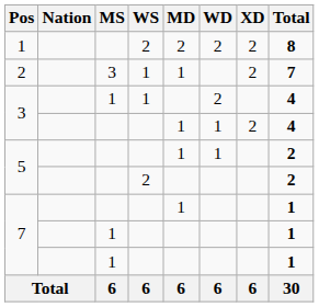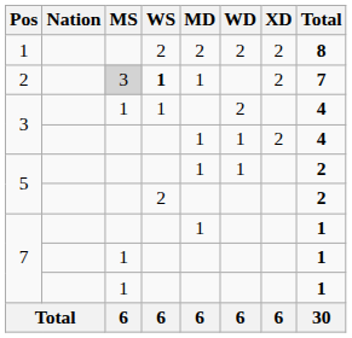row 3 | MS: no background -> lightgrey background
row 3 | WS: normal -> bold
